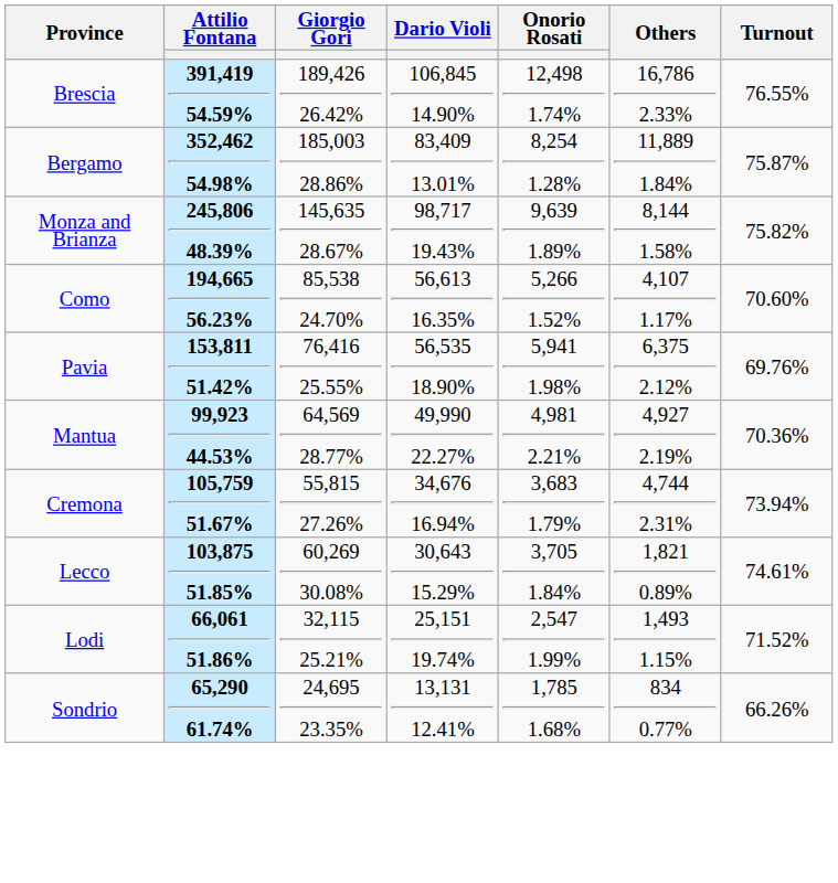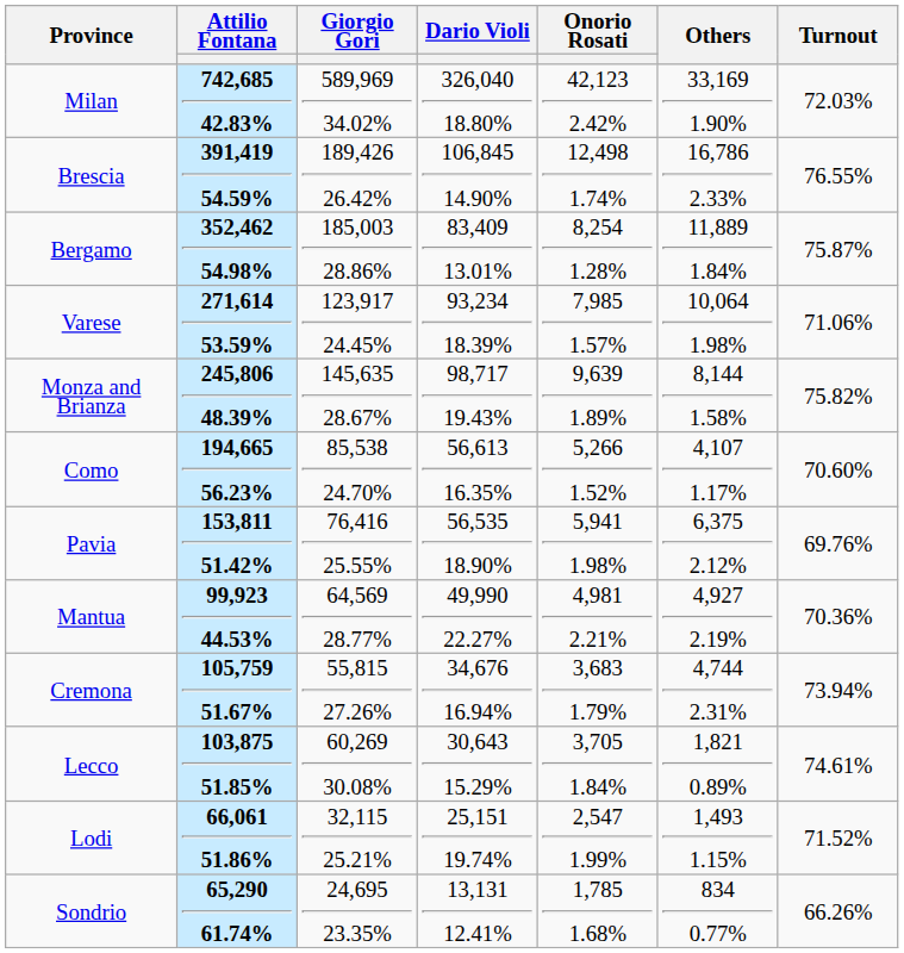+ row: Milan | 742,685 42.83% | 589,969 34.02% | 326,040 18.80% | 42,123 2.42% | 33,169 1.90% | 72.03%
+ row: Varese | 271,614 53.59% | 123,917 24.45% | 93,234 18.39% | 7,985 1.57% | 10,064 1.98% | 71.06%
